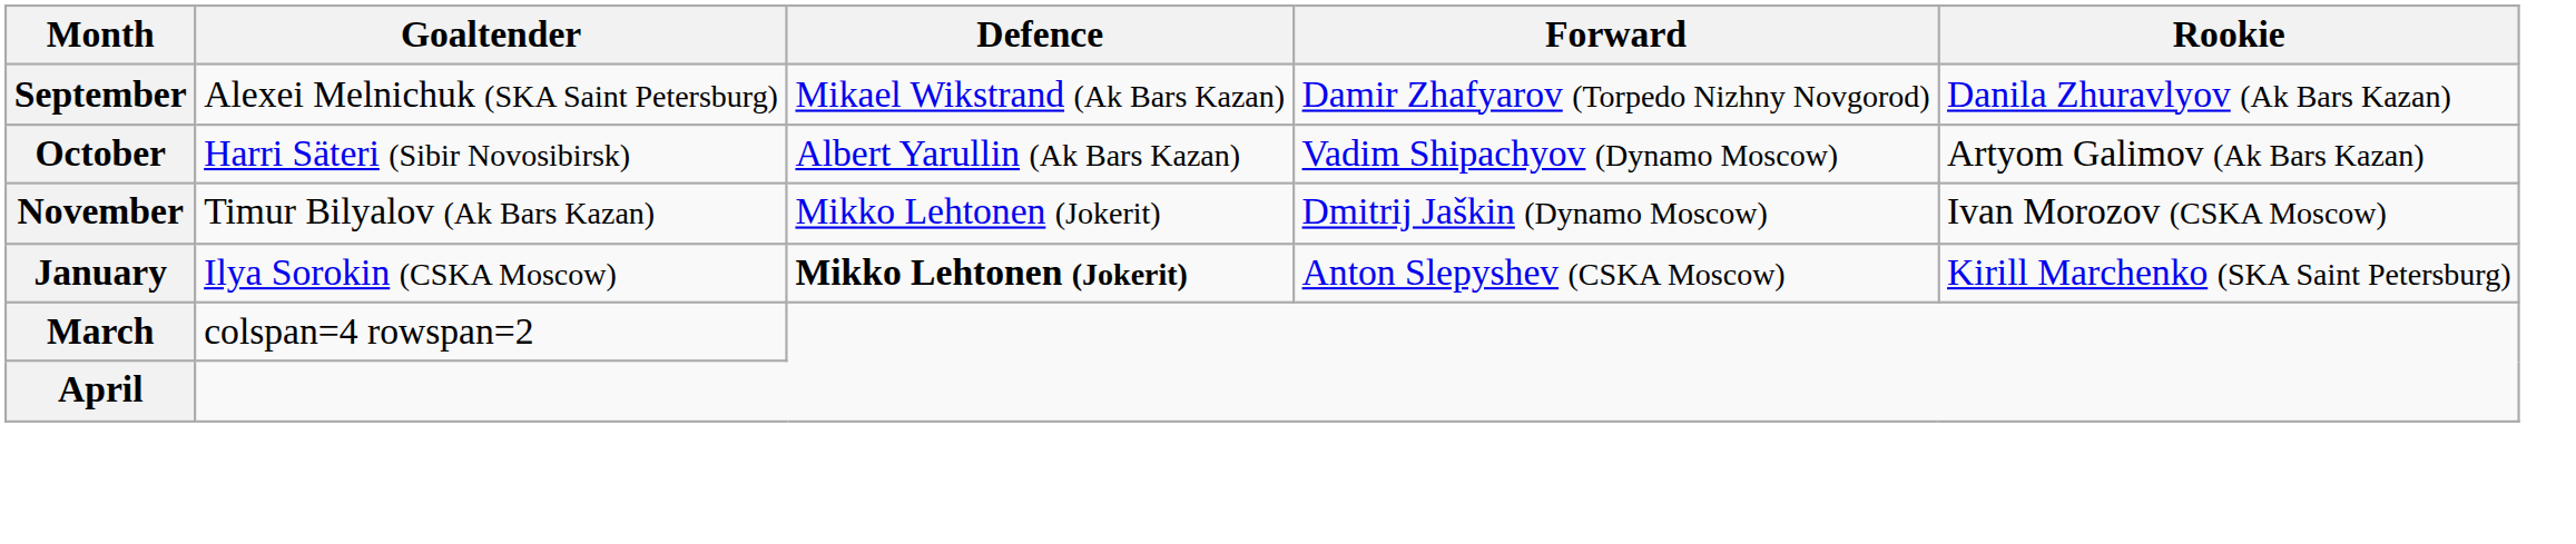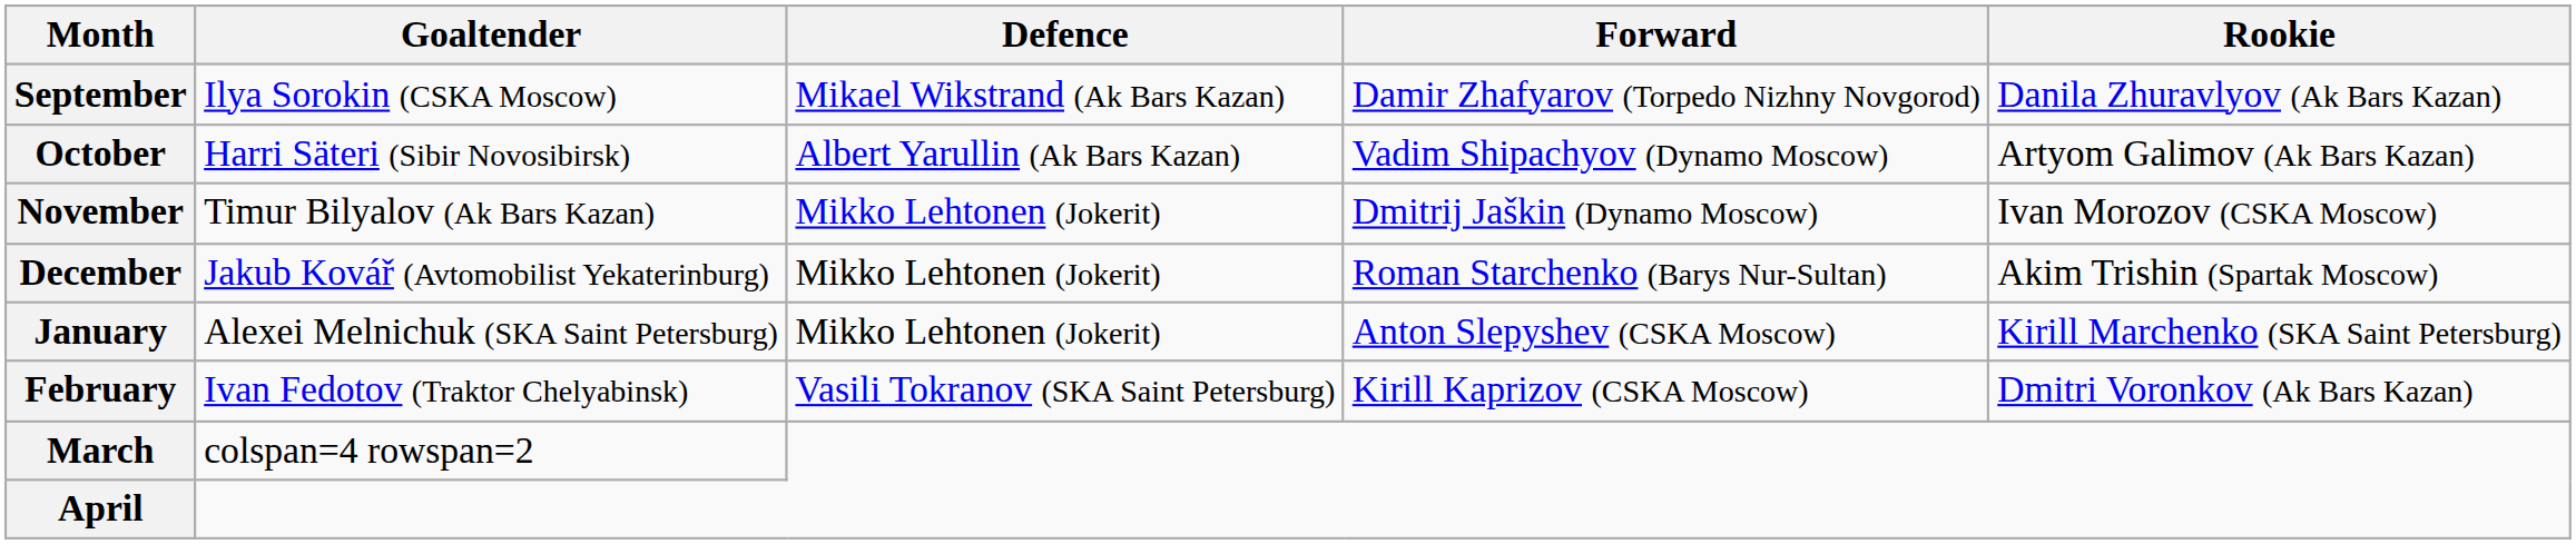September | Goaltender: Alexei Melnichuk (SKA Saint Petersburg) -> Ilya Sorokin (CSKA Moscow)
+ row: December | Jakub Kovář (Avtomobilist Yekaterinburg) | Mikko Lehtonen (Jokerit) | Roman Starchenko (Barys Nur-Sultan) | Akim Trishin (Spartak Moscow)
January | Goaltender: Ilya Sorokin (CSKA Moscow) -> Alexei Melnichuk (SKA Saint Petersburg)
January | Defence: bold -> normal
+ row: February | Ivan Fedotov (Traktor Chelyabinsk) | Vasili Tokranov (SKA Saint Petersburg) | Kirill Kaprizov (CSKA Moscow) | Dmitri Voronkov (Ak Bars Kazan)
